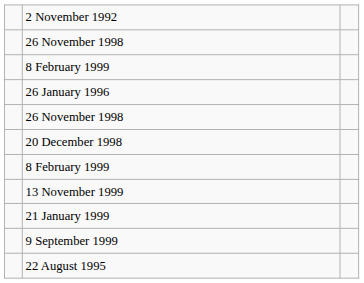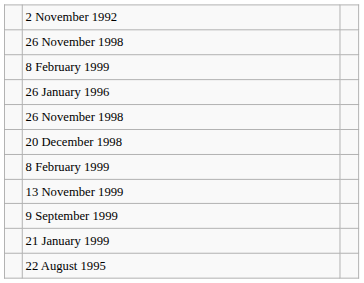rows swapped: 21 January 1999 <-> 9 September 1999
